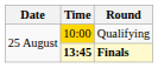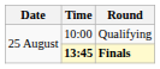Qualifying | Time: gold background -> no background
